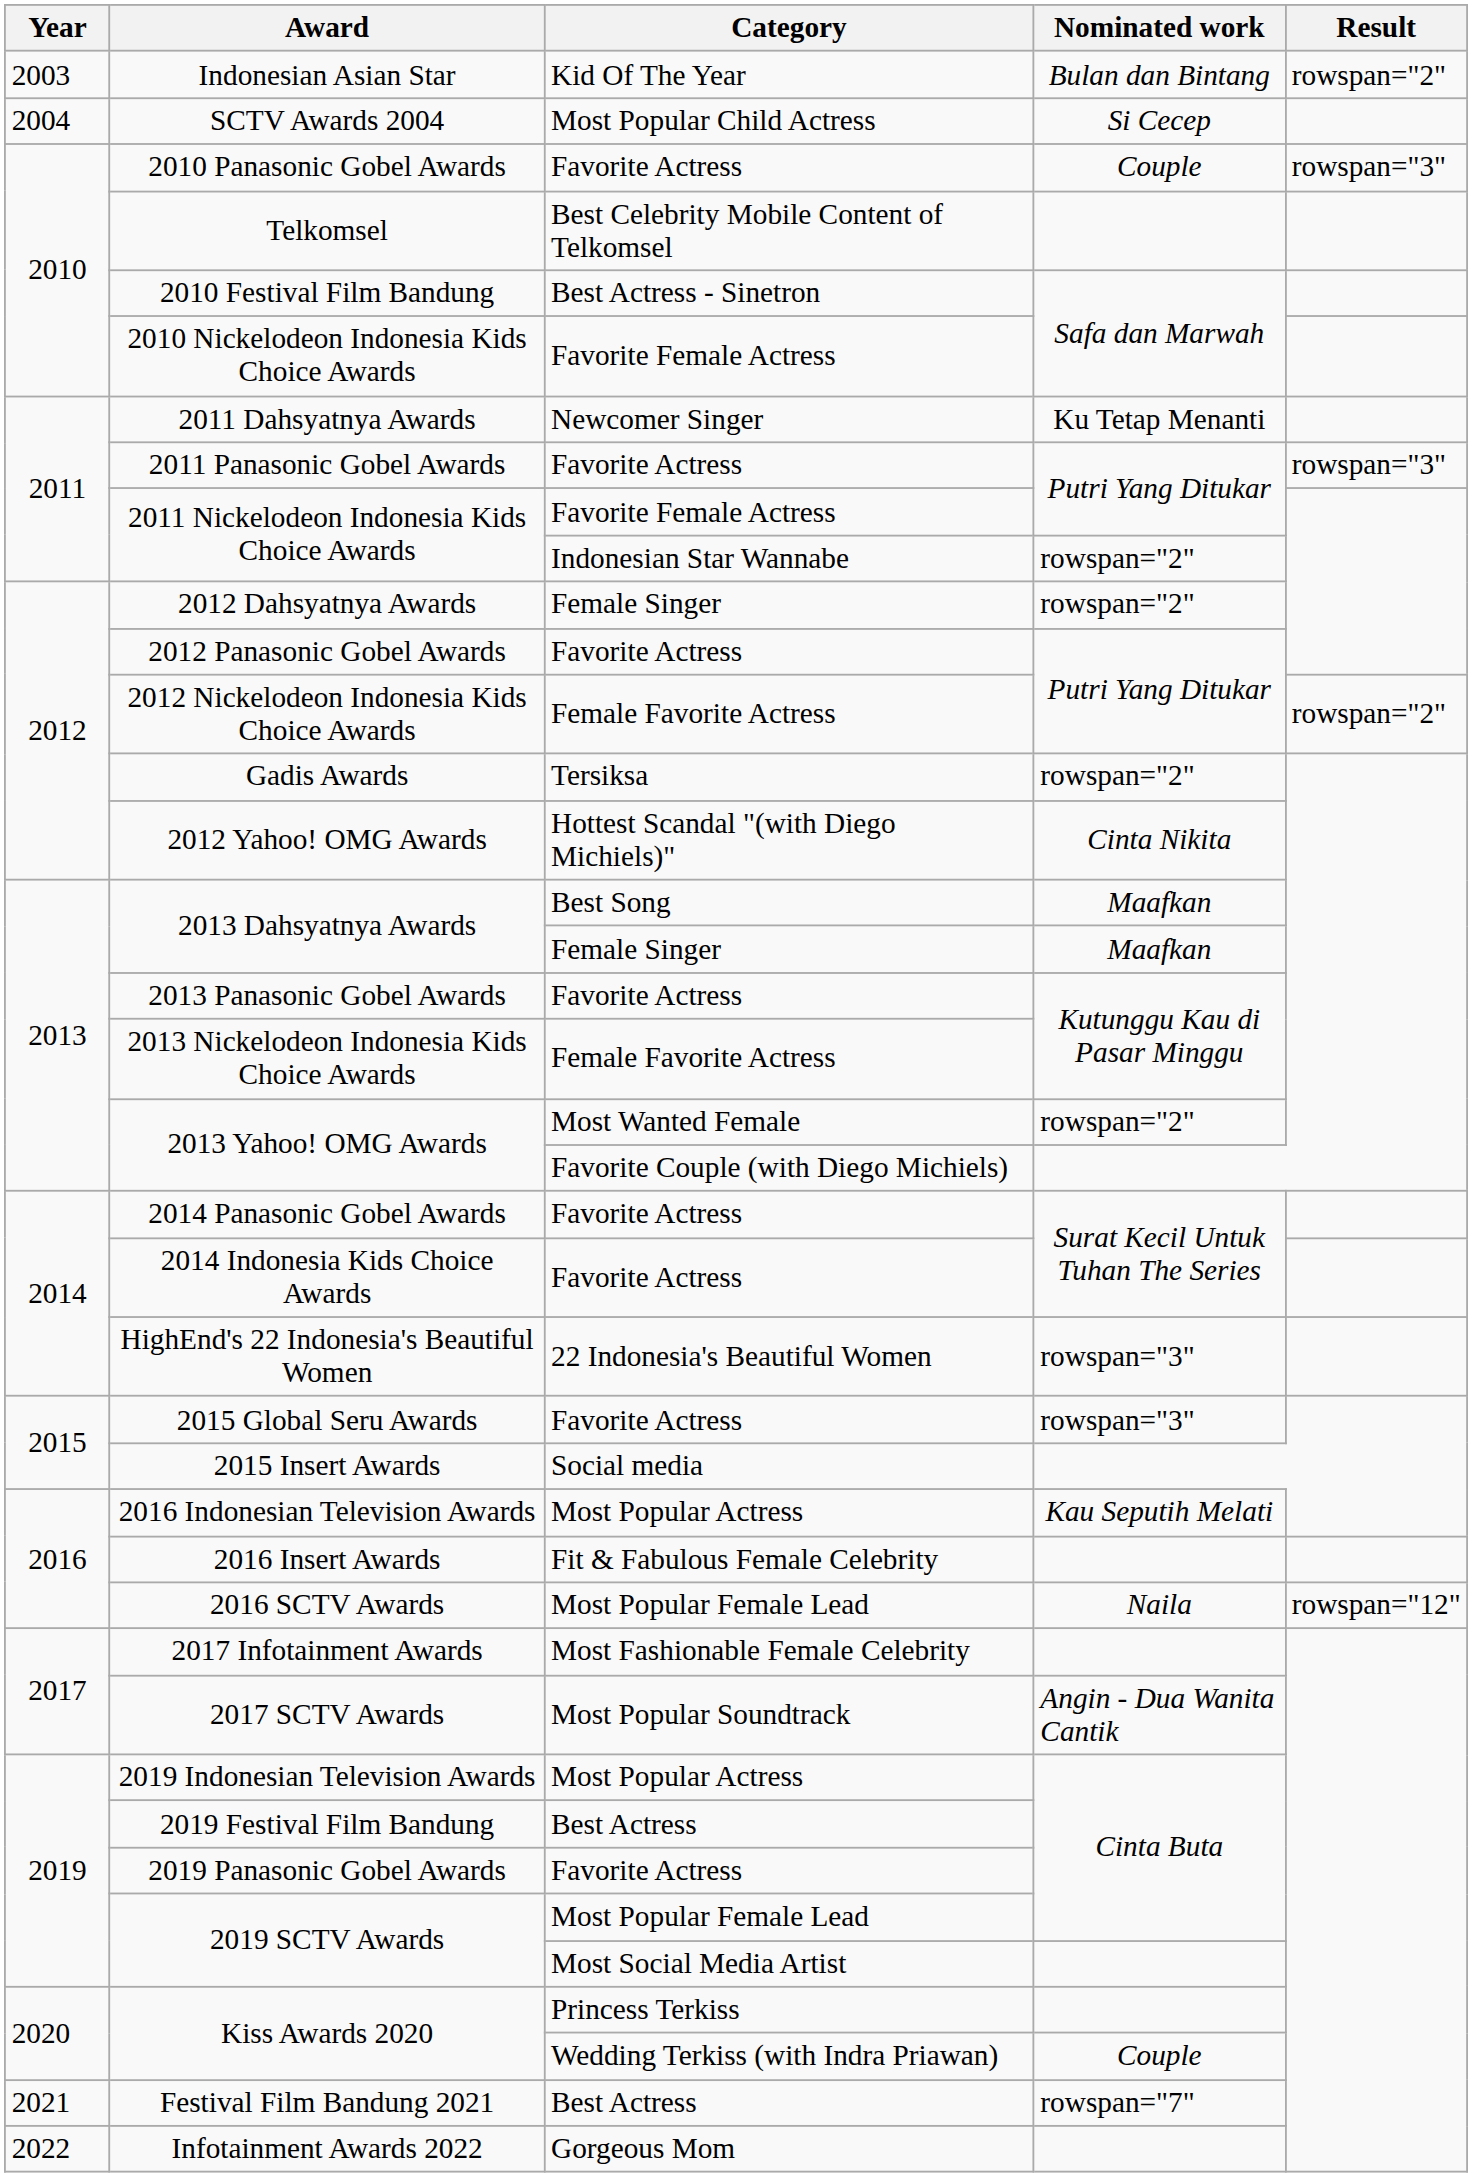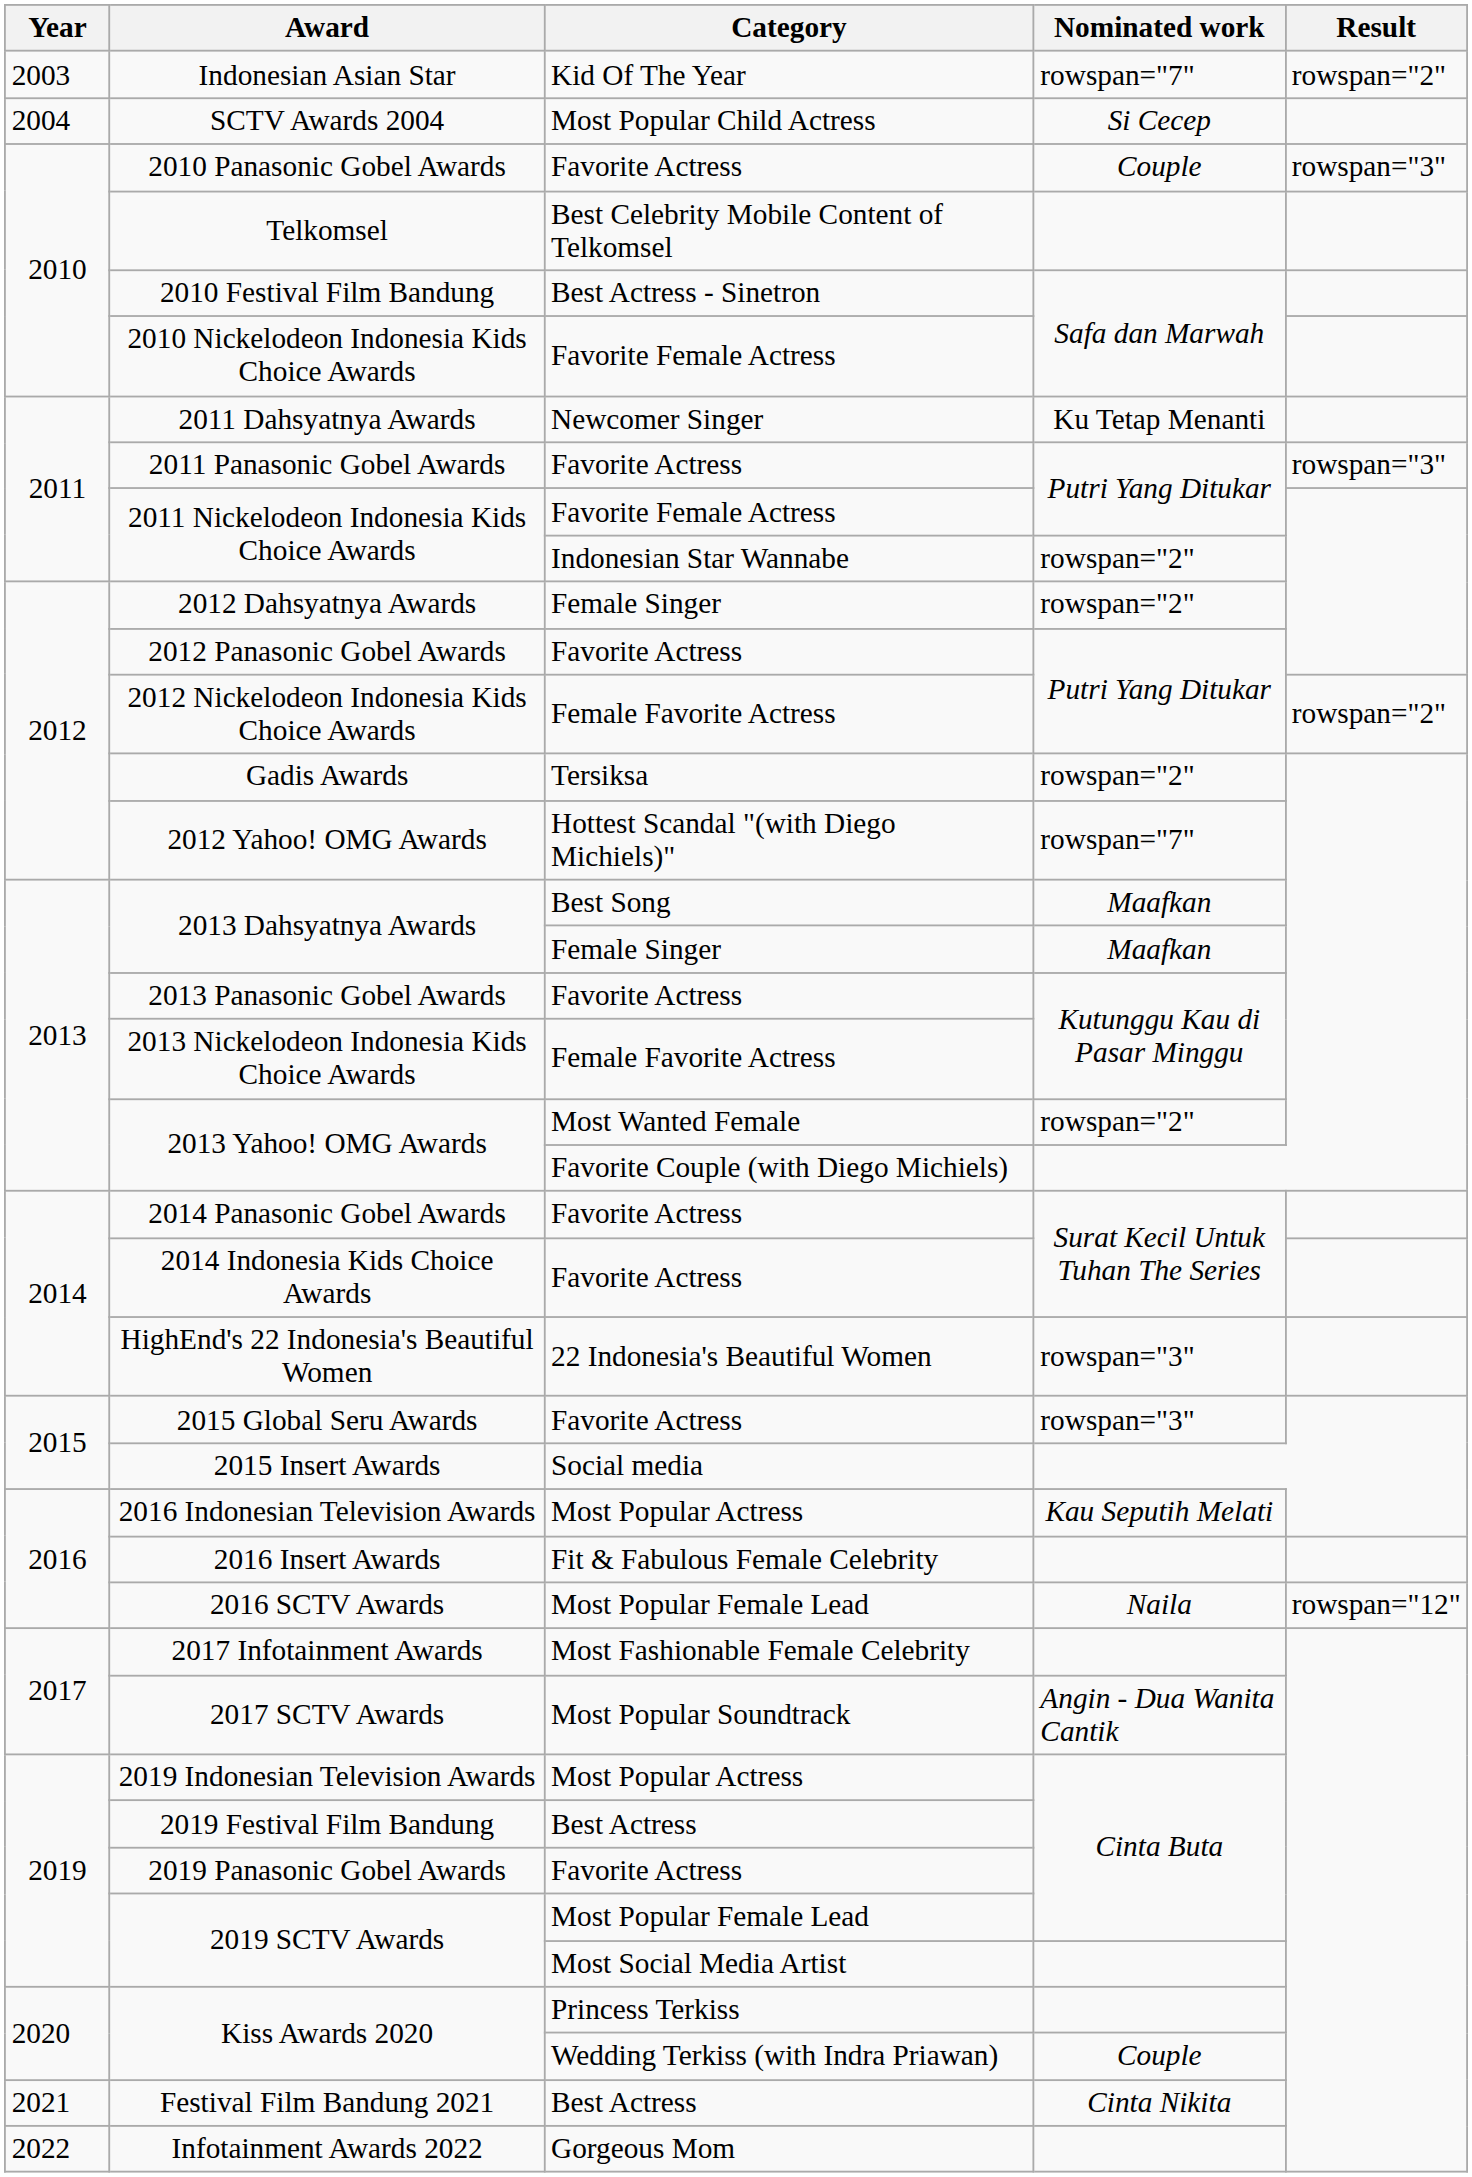Indonesian Asian Star | Nominated work: Bulan dan Bintang -> rowspan="7"
2012 Yahoo! OMG Awards | Nominated work: Cinta Nikita -> rowspan="7"
Festival Film Bandung 2021 | Nominated work: rowspan="7" -> Cinta Nikita
